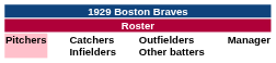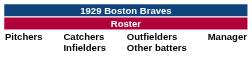Pitchers | column 1: pink background -> no background
